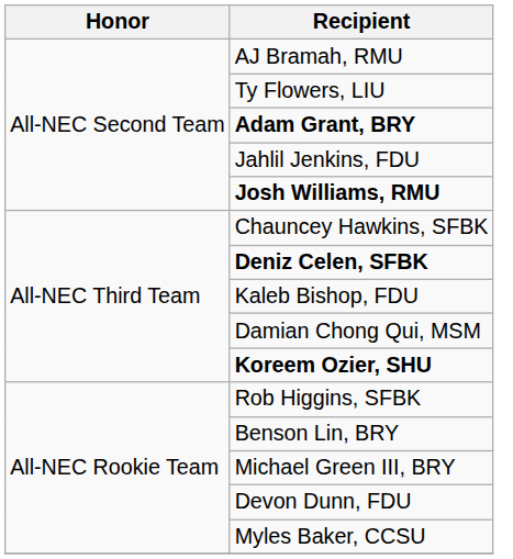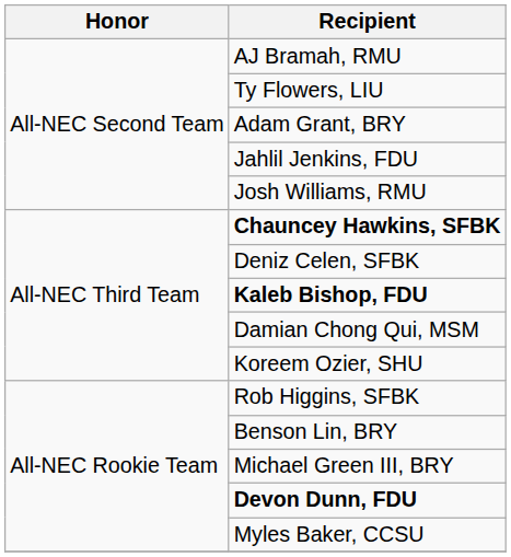row 4 | Recipient: bold -> normal
row 6 | Recipient: bold -> normal
row 7 | Recipient: normal -> bold
row 8 | Recipient: bold -> normal
row 9 | Recipient: normal -> bold
row 11 | Recipient: bold -> normal
row 15 | Recipient: normal -> bold
